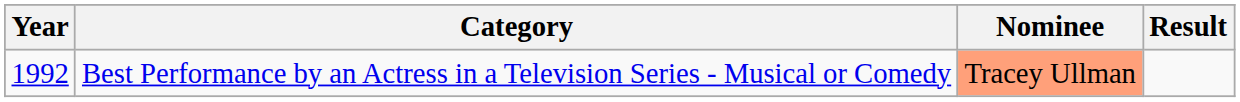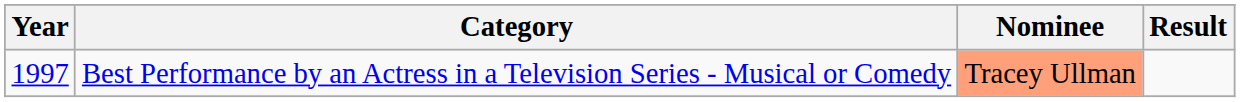row 2 | Year: 1992 -> 1997
